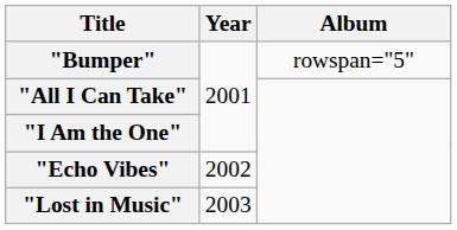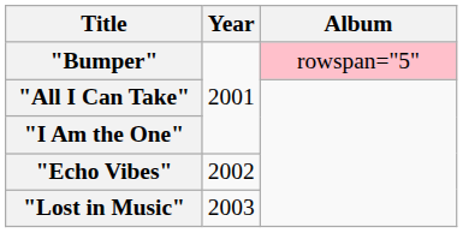"Bumper" | Album: no background -> pink background
